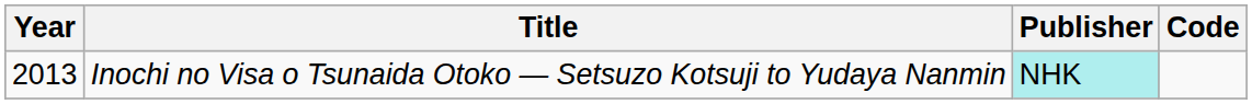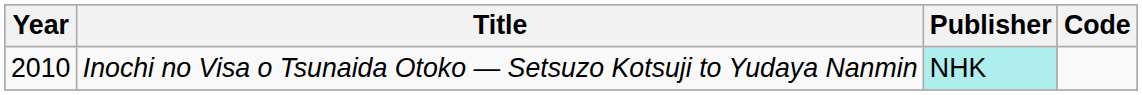row 2 | Year: 2013 -> 2010
